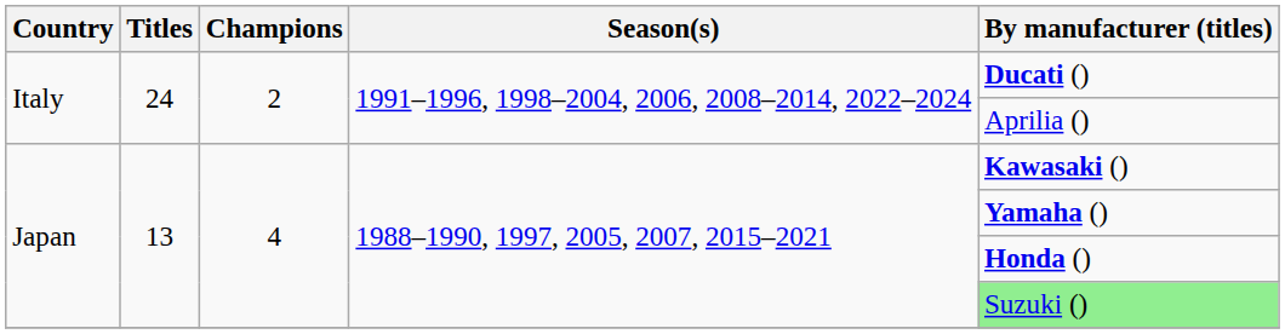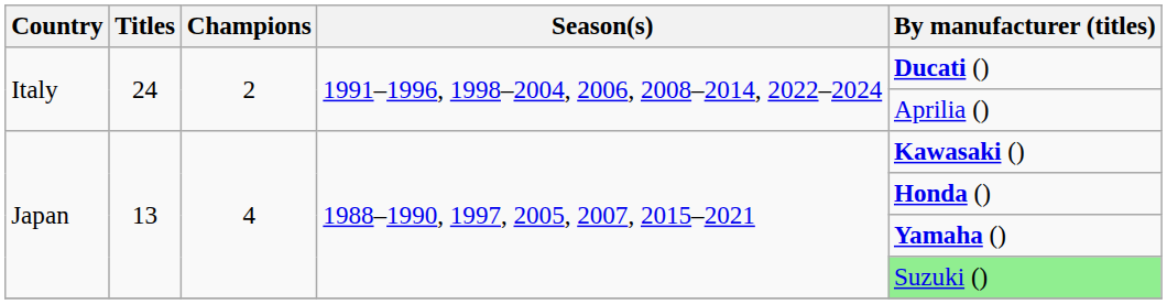row 5 | By manufacturer (titles): Yamaha () -> Honda ()
row 6 | By manufacturer (titles): Honda () -> Yamaha ()
